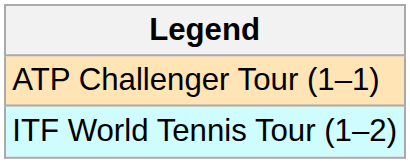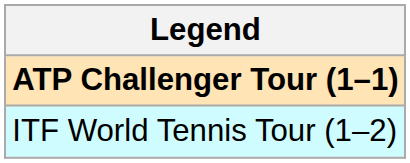row 2 | column 1: normal -> bold
